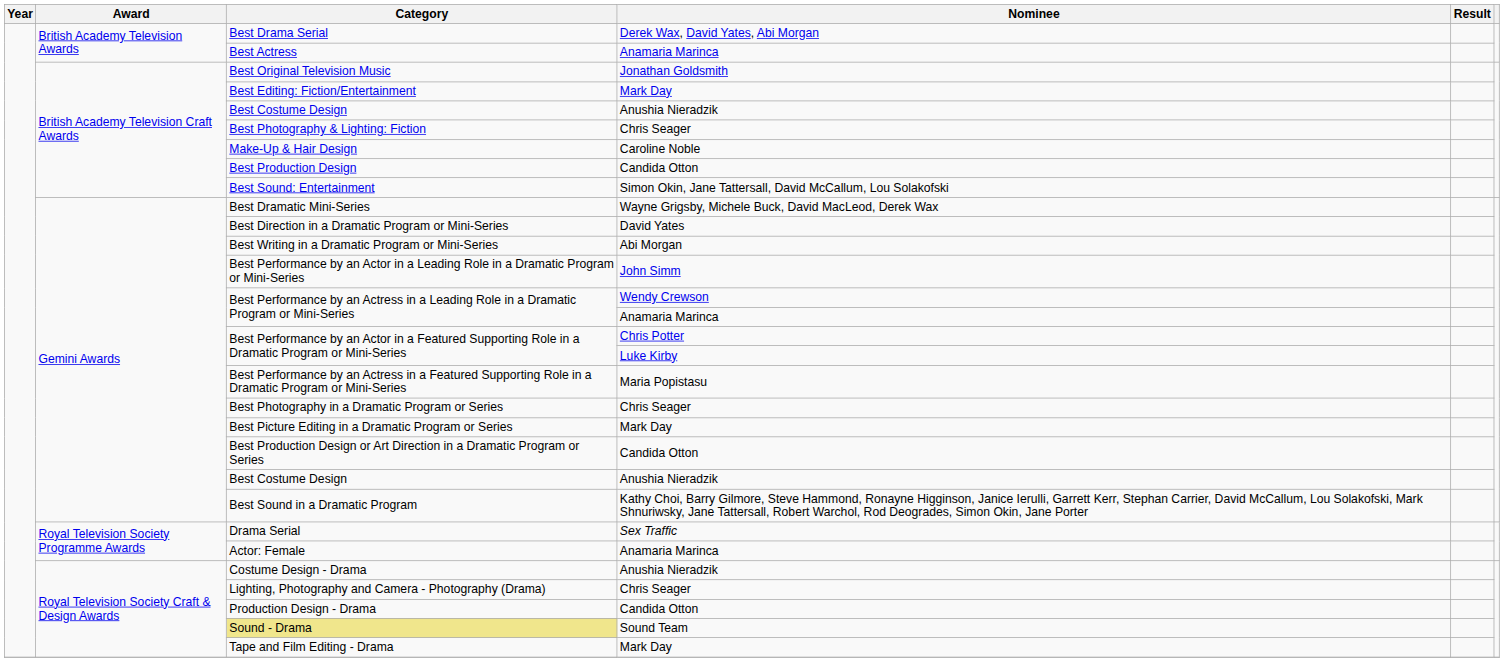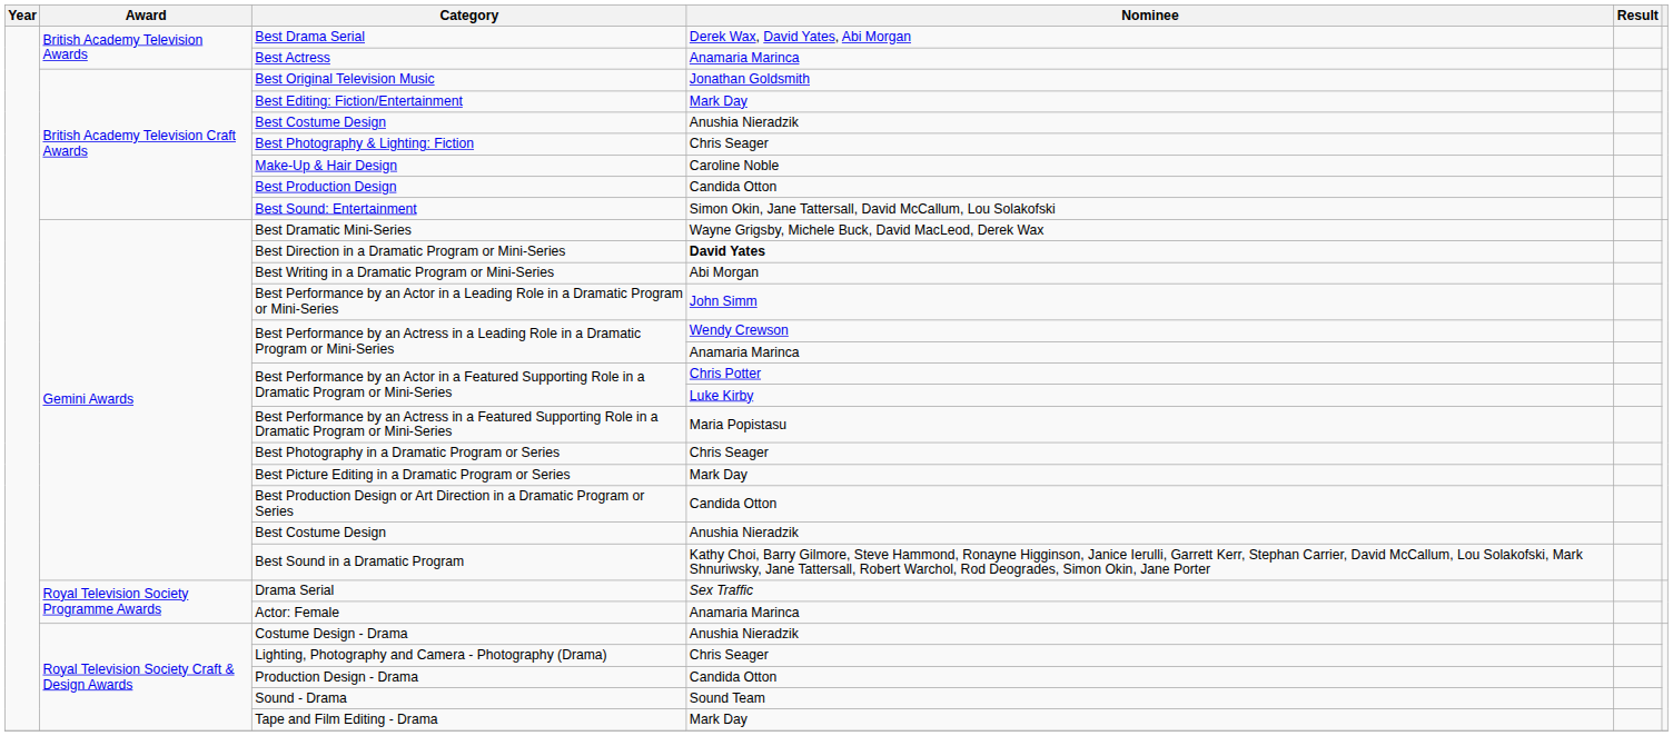Best Direction in a Dramatic Program or Mini-Series | Nominee: normal -> bold
Sound - Drama | Category: khaki background -> no background
